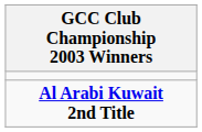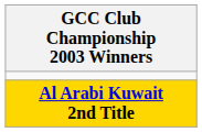row 3 | column 1: no background -> gold background
